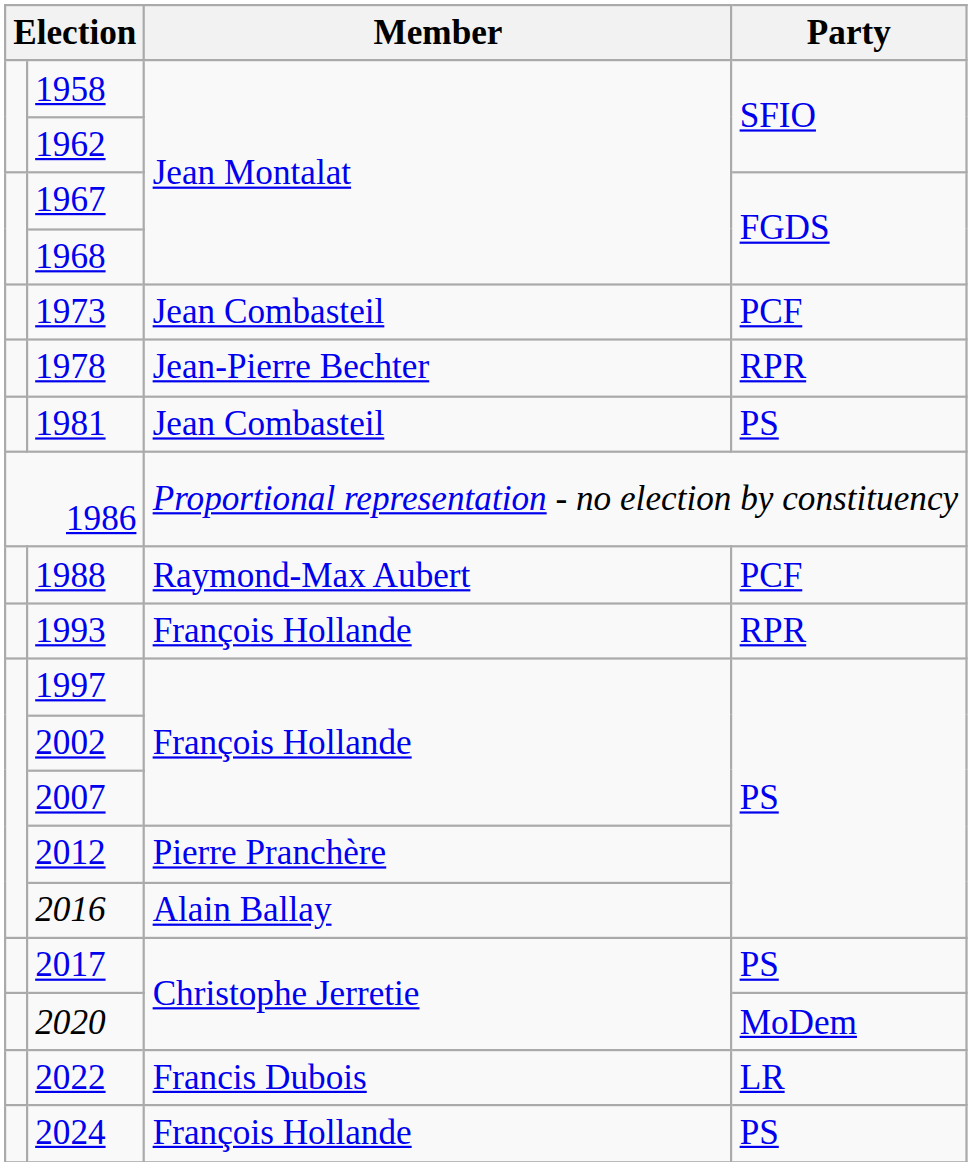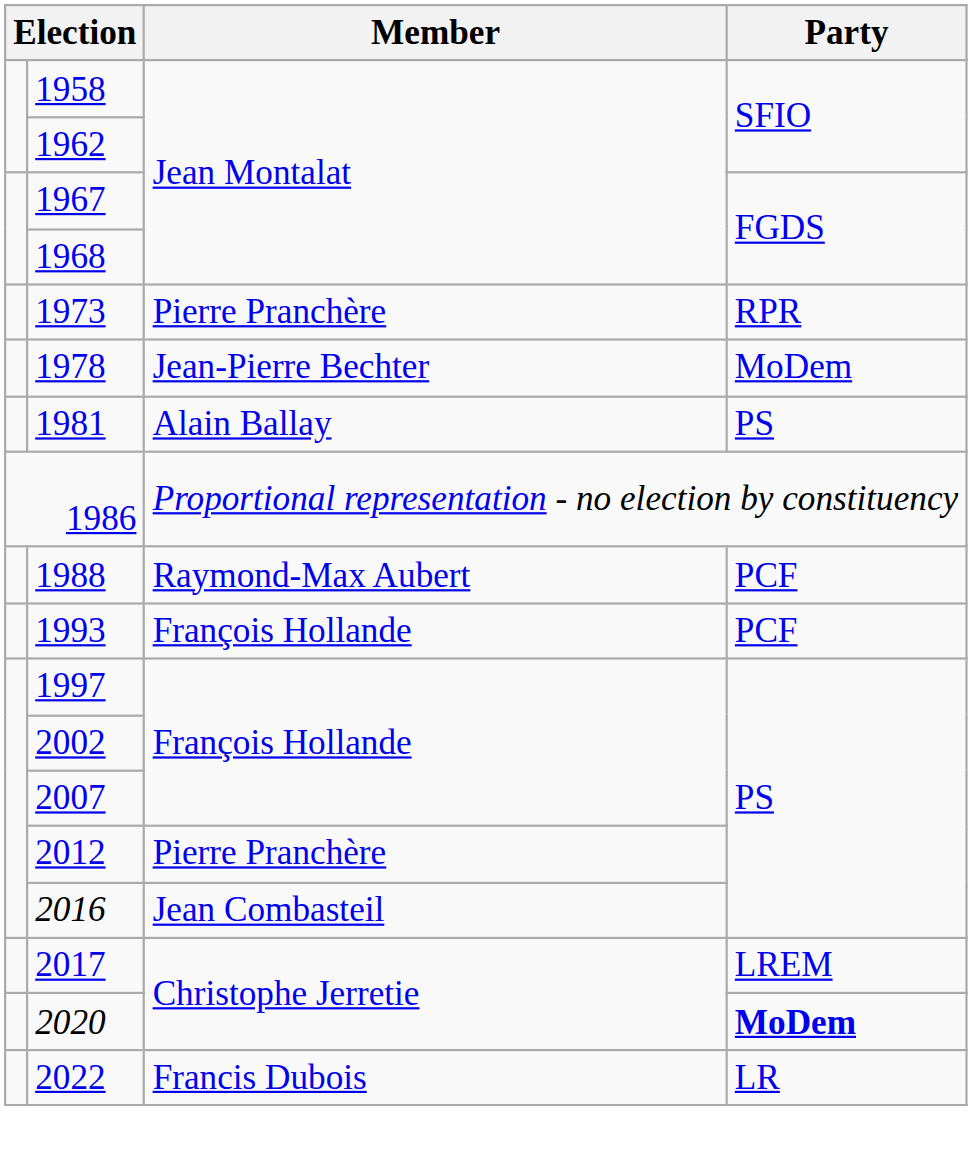1973 | Member: Jean Combasteil -> Pierre Pranchère
1973 | Party: PCF -> RPR
1978 | Party: RPR -> MoDem
1981 | Member: Jean Combasteil -> Alain Ballay
1993 | Party: RPR -> PCF
2016 | Member: Alain Ballay -> Jean Combasteil
2017 | Party: PS -> LREM
2020 | Party: normal -> bold
- row: 2024 | François Hollande | PS
